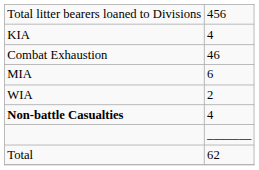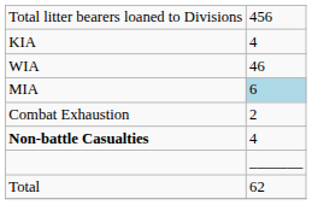row 3 | column 1: Combat Exhaustion -> WIA
row 4 | column 2: no background -> lightblue background
row 5 | column 1: WIA -> Combat Exhaustion
